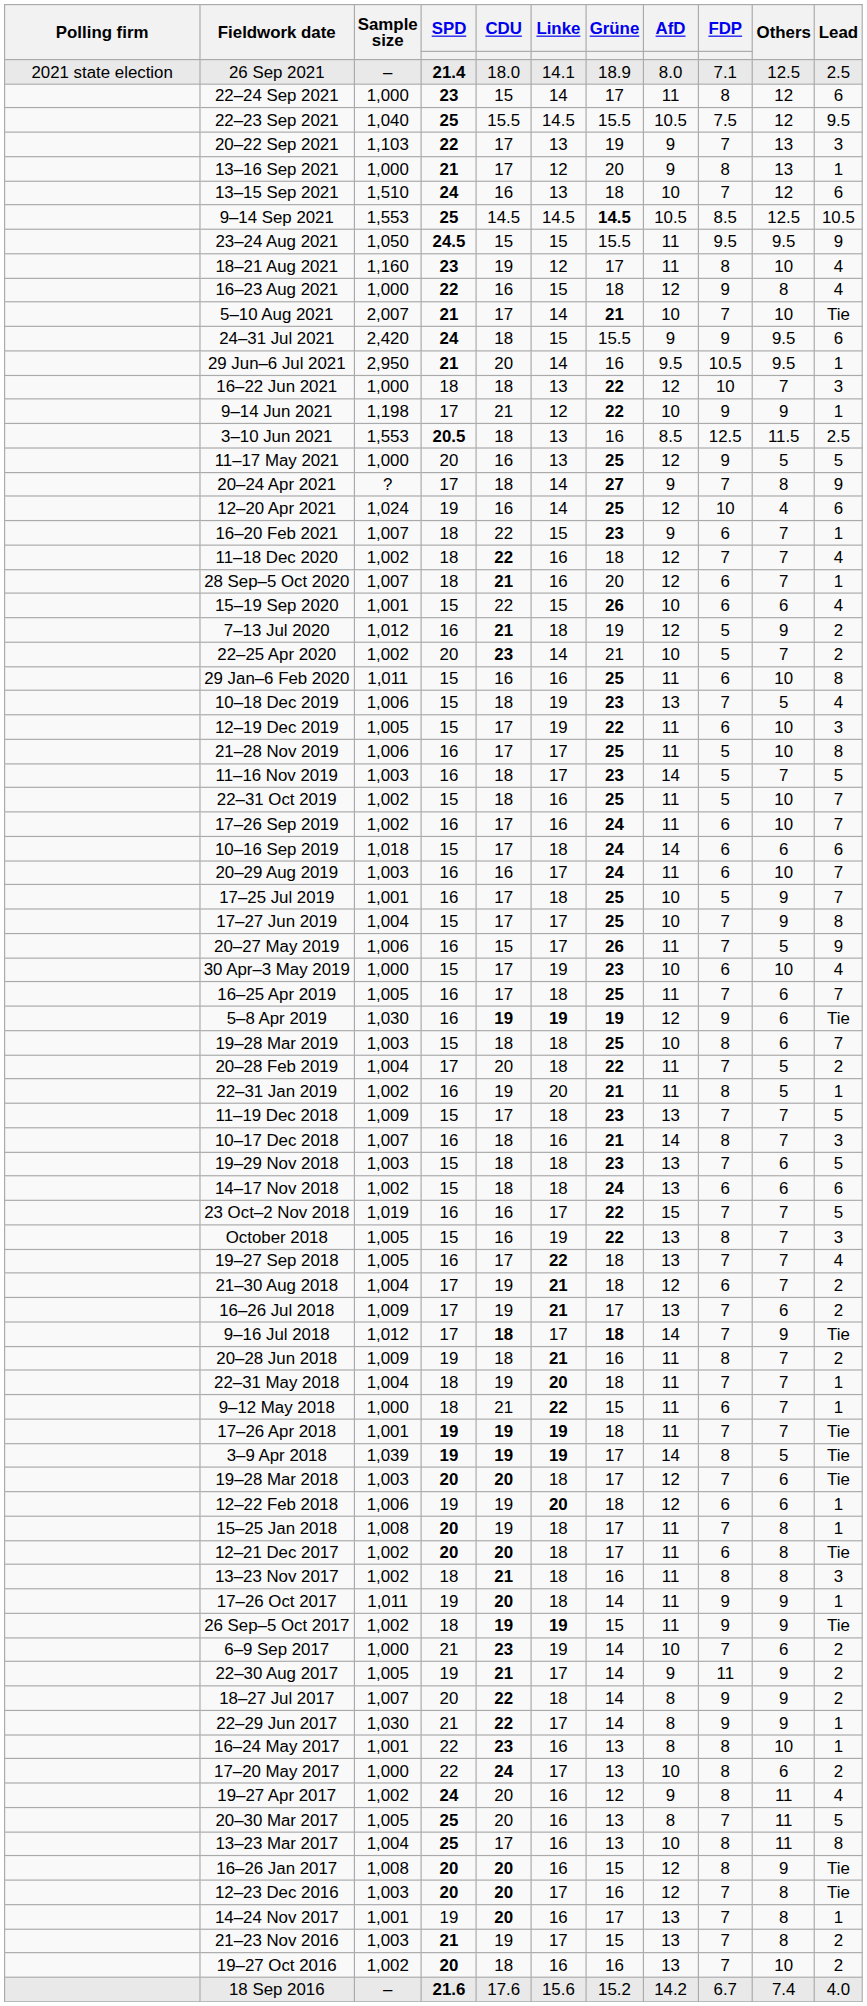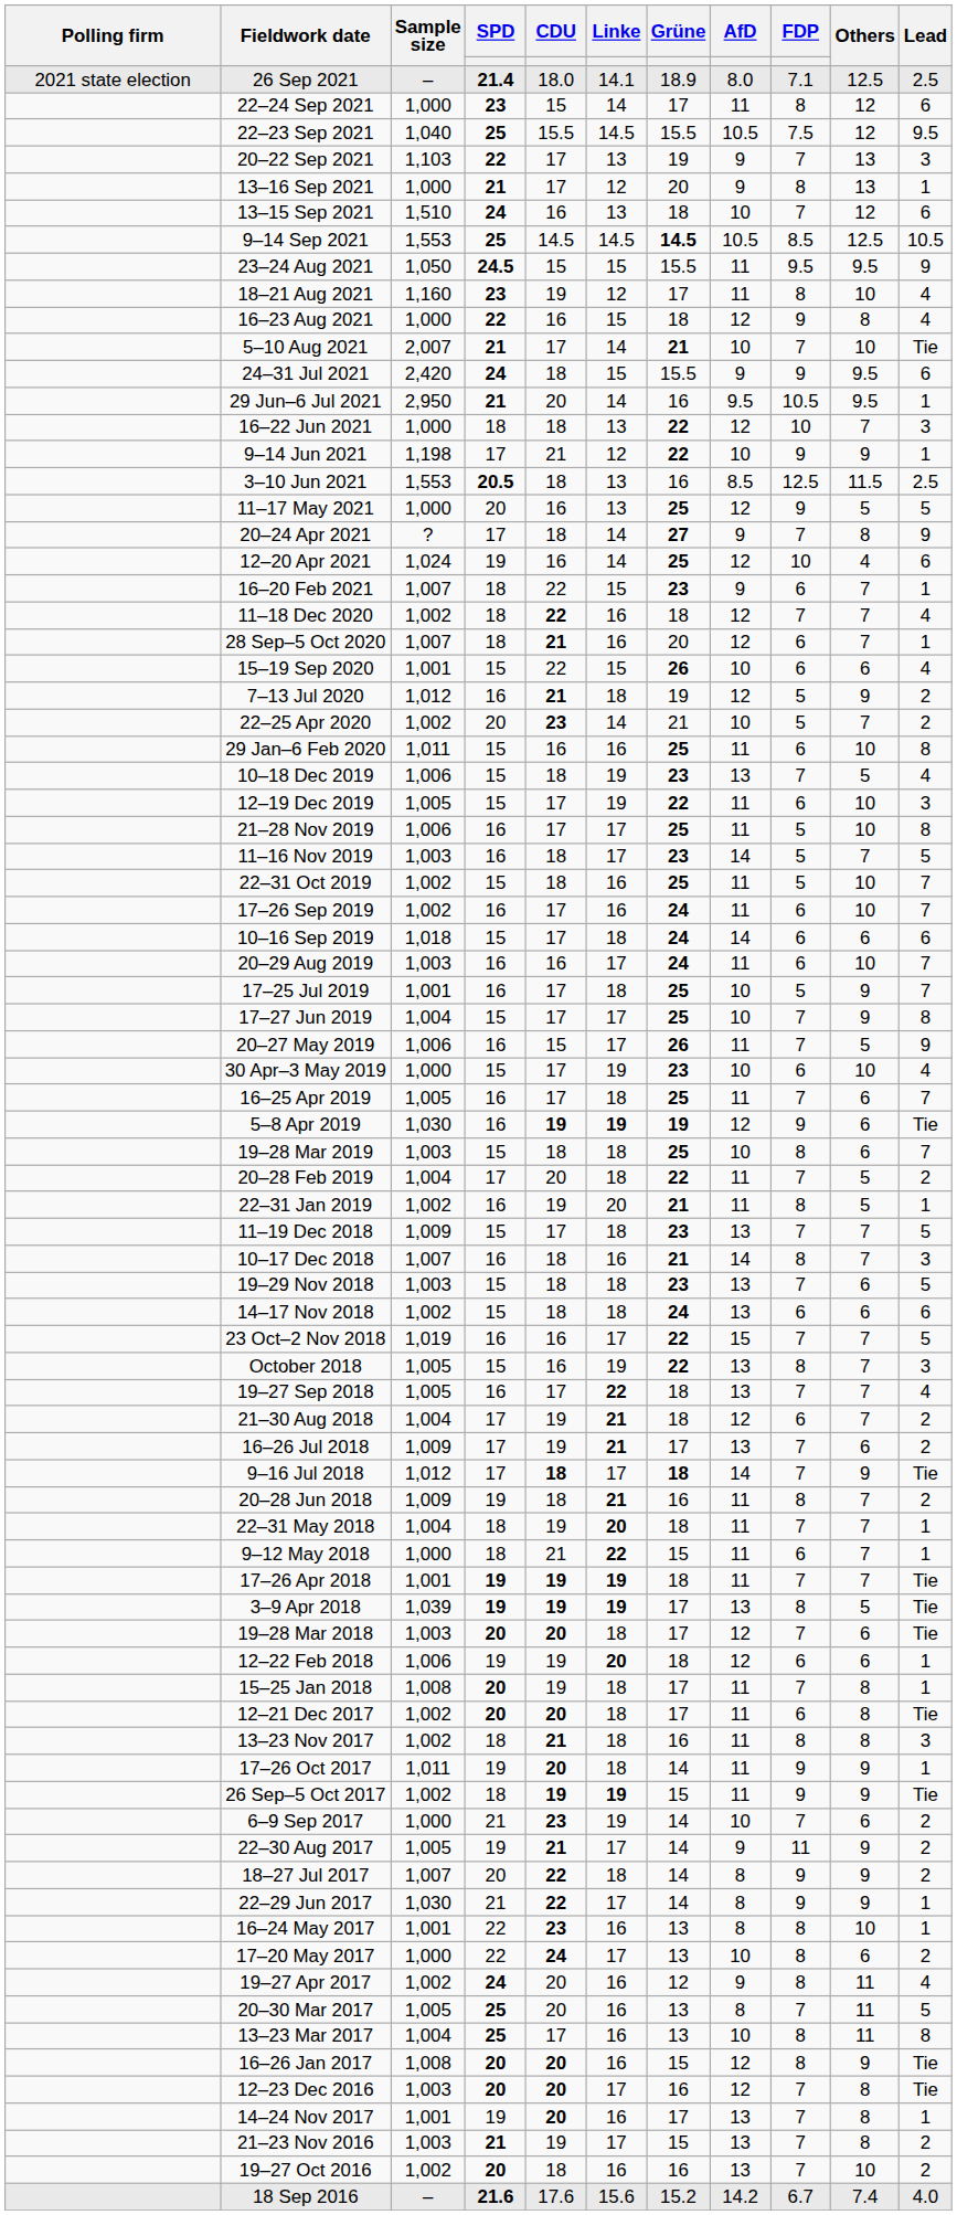3–9 Apr 2018 | AfD: 14 -> 13
